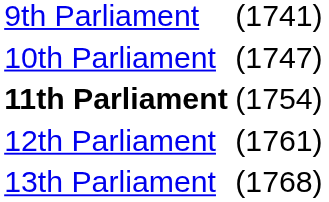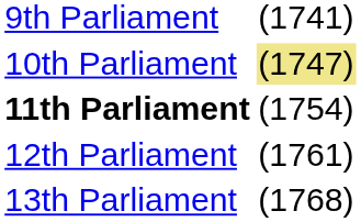10th Parliament | column 2: no background -> khaki background
